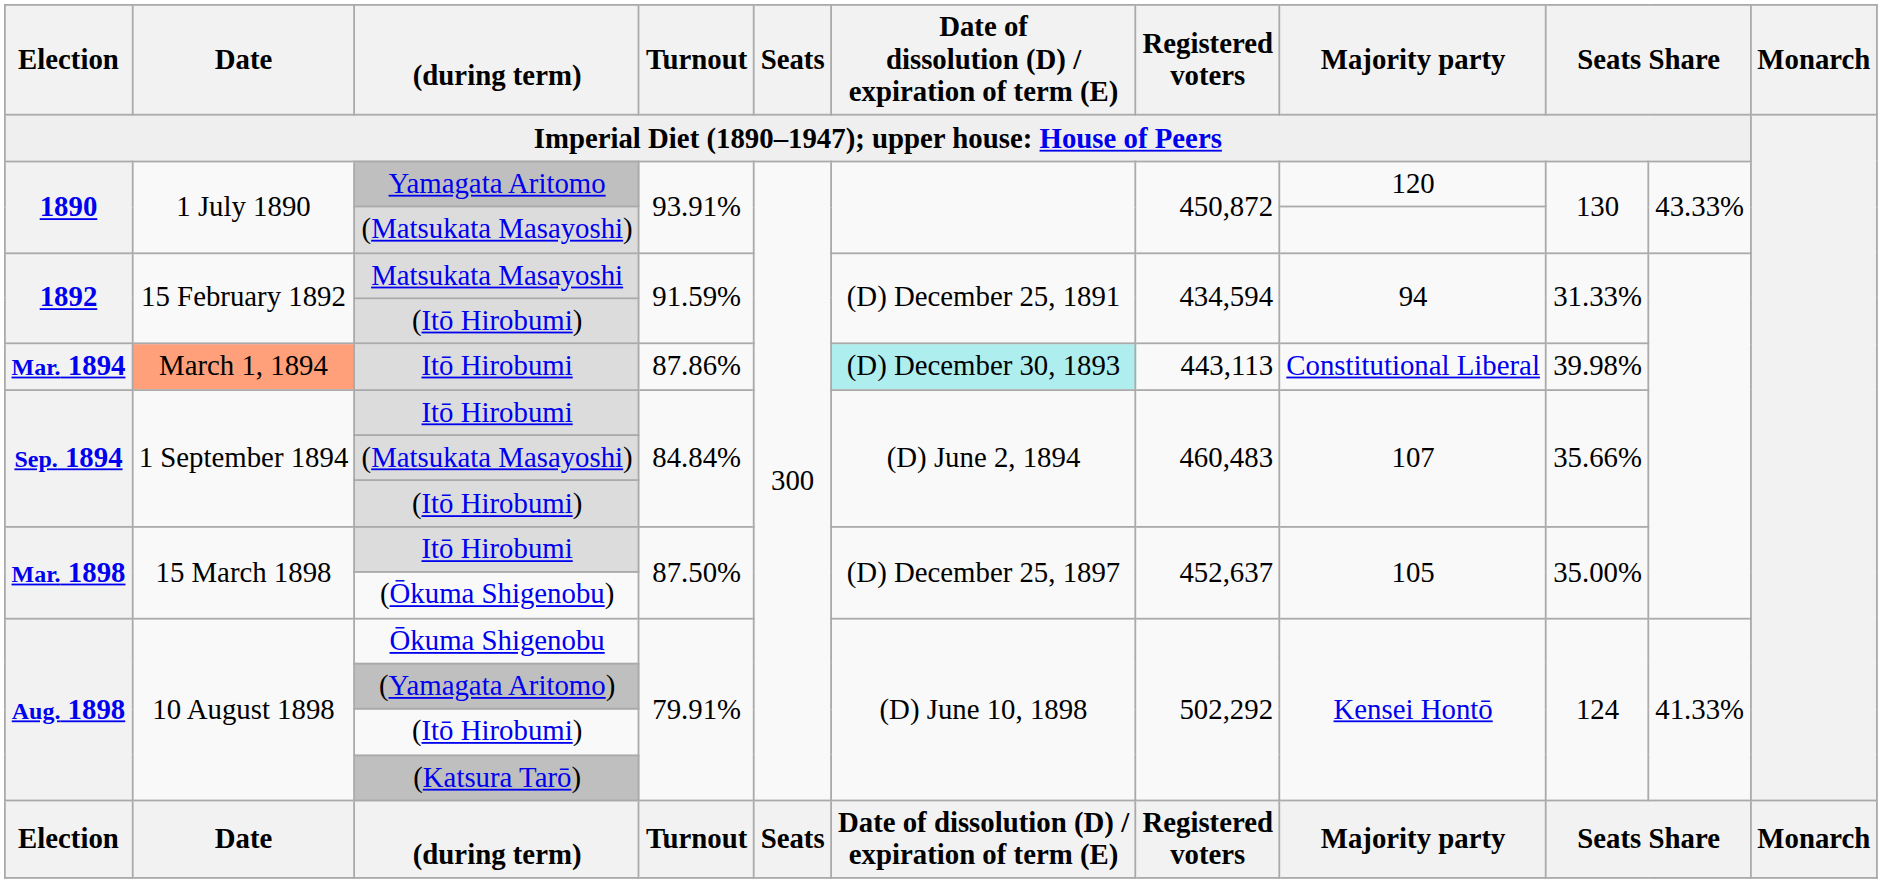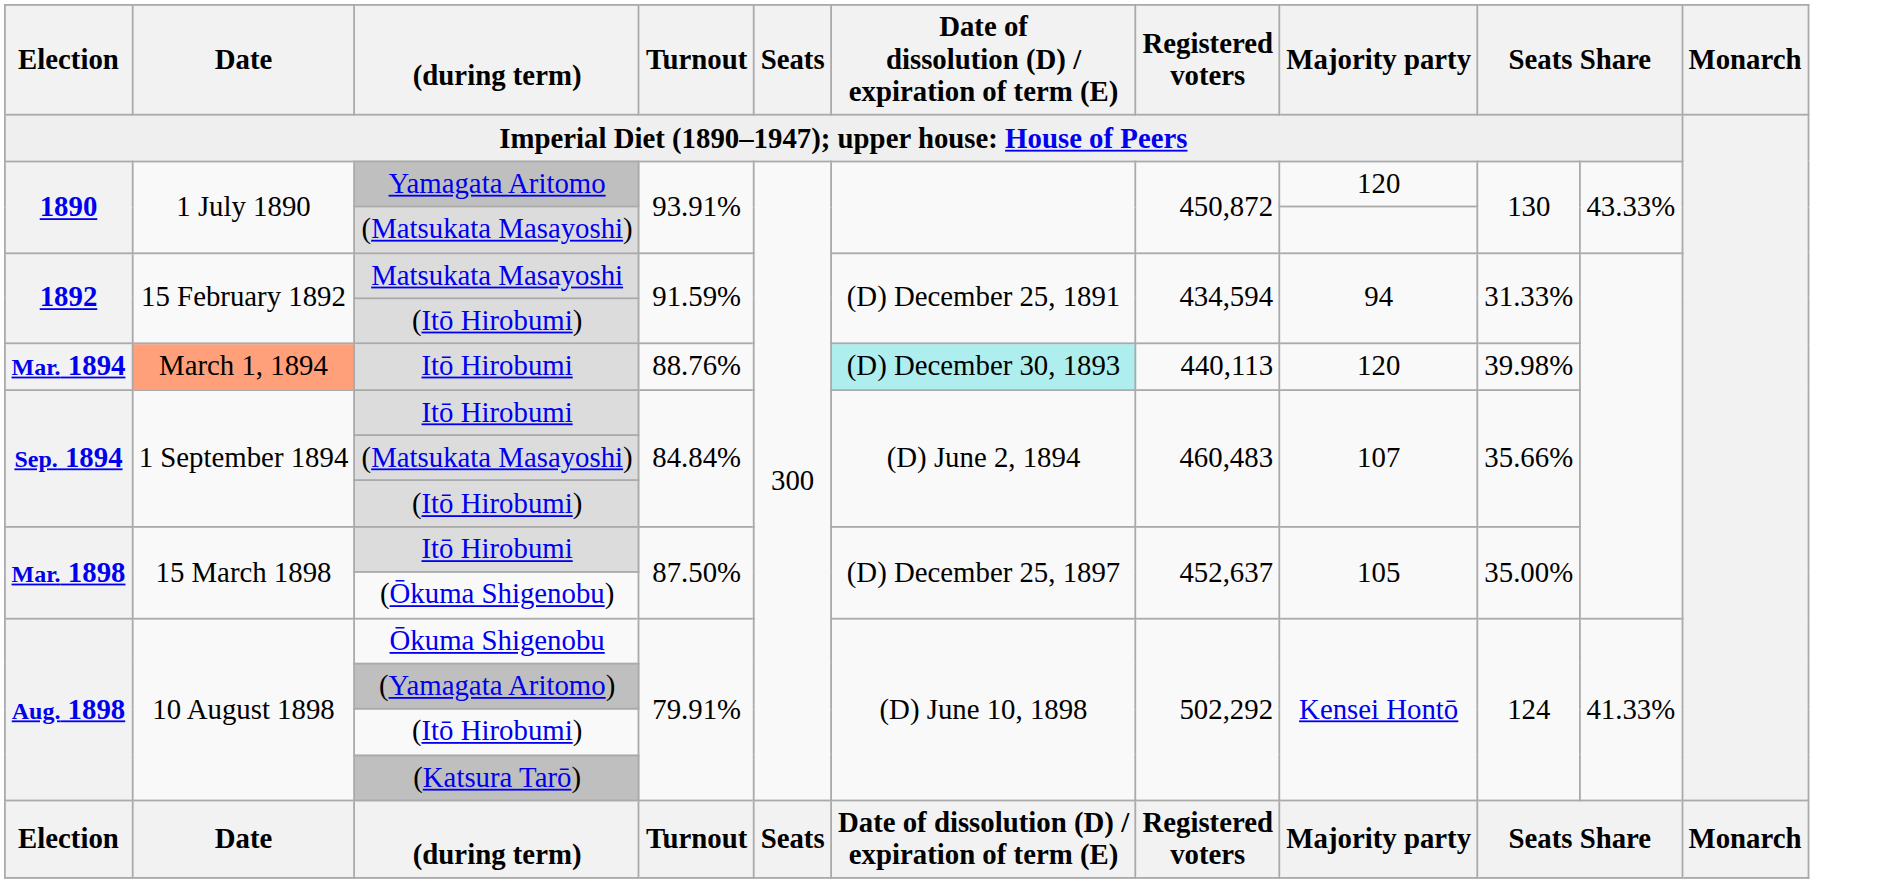Mar. 1894 / Itō Hirobumi | Turnout: 87.86% -> 88.76%
Mar. 1894 / Itō Hirobumi | Registered voters: 443,113 -> 440,113
Mar. 1894 / Itō Hirobumi | Majority party: Constitutional Liberal -> 120
